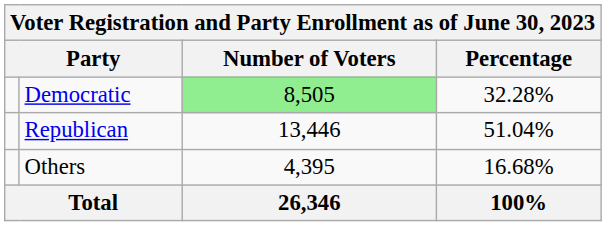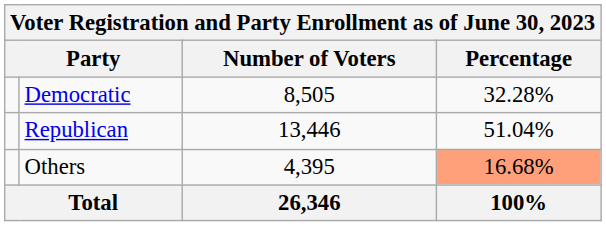Democratic | Number of Voters: lightgreen background -> no background
Others | Percentage: no background -> lightsalmon background
